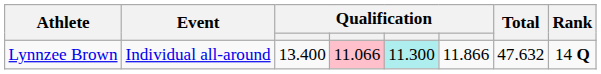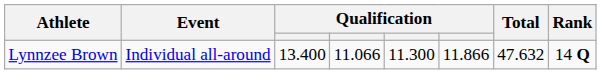row 3 | column 4: pink background -> no background
row 3 | column 5: paleturquoise background -> no background
